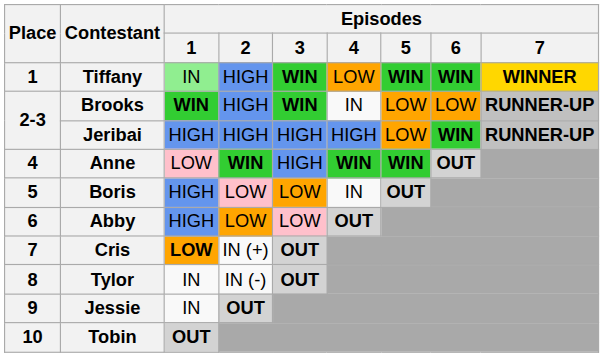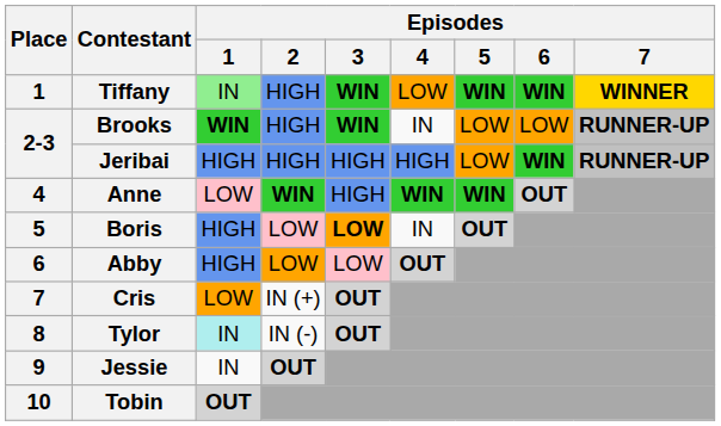Boris | Episodes / 3: normal -> bold
Cris | Episodes / 1: bold -> normal
Tylor | Episodes / 1: no background -> paleturquoise background
